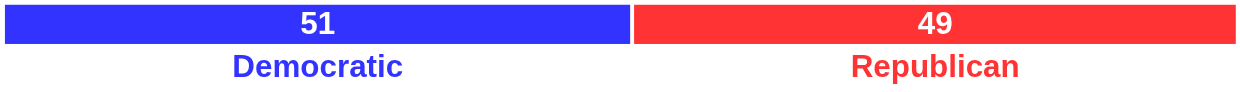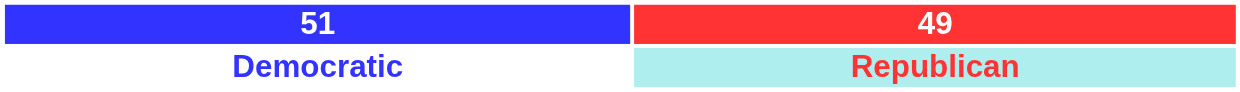Democratic | column 2: no background -> paleturquoise background
